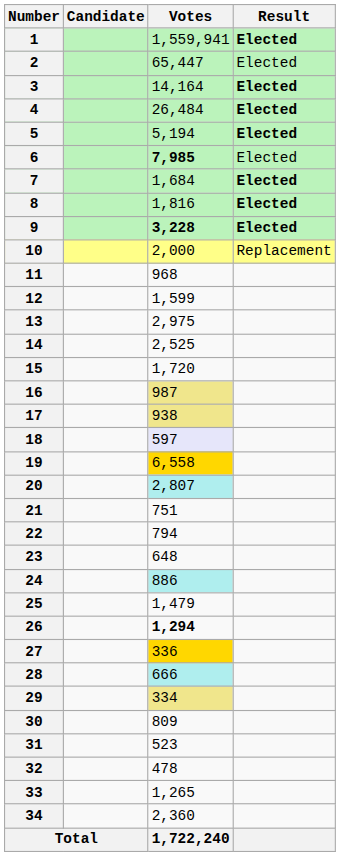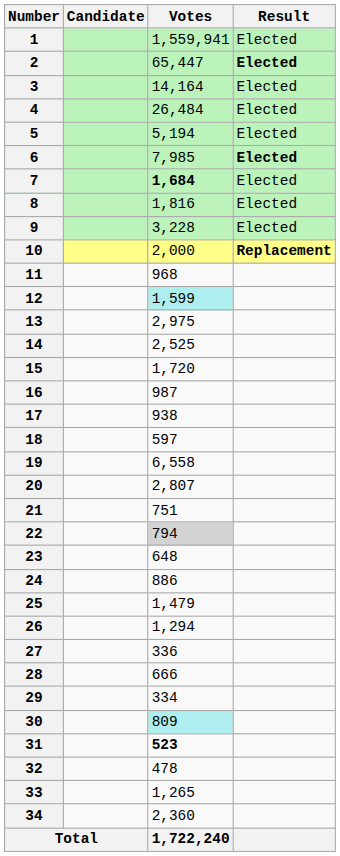1 | Result: bold -> normal
2 | Result: normal -> bold
3 | Result: bold -> normal
4 | Result: bold -> normal
5 | Result: bold -> normal
6 | Votes: bold -> normal
6 | Result: normal -> bold
7 | Votes: normal -> bold
7 | Result: bold -> normal
8 | Result: bold -> normal
9 | Votes: bold -> normal
9 | Result: bold -> normal
10 | Result: normal -> bold
12 | Votes: no background -> paleturquoise background
16 | Votes: khaki background -> no background
17 | Votes: khaki background -> no background
18 | Votes: lavender background -> no background
19 | Votes: gold background -> no background
20 | Votes: paleturquoise background -> no background
22 | Votes: no background -> lightgrey background
24 | Votes: paleturquoise background -> no background
26 | Votes: bold -> normal
27 | Votes: gold background -> no background
28 | Votes: paleturquoise background -> no background
29 | Votes: khaki background -> no background
30 | Votes: no background -> paleturquoise background
31 | Votes: normal -> bold
